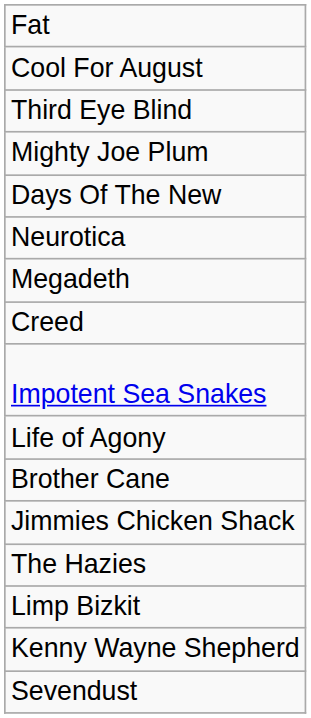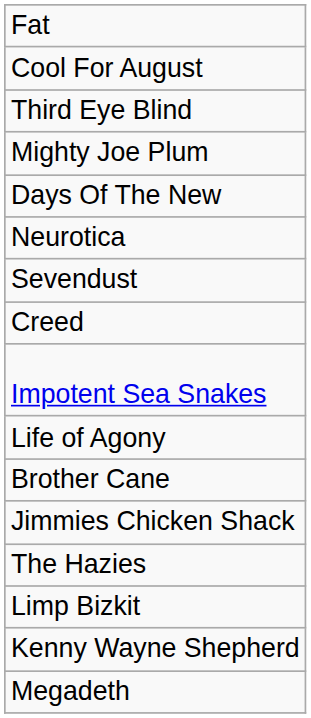row 7 | column 1: Megadeth -> Sevendust
row 16 | column 1: Sevendust -> Megadeth
